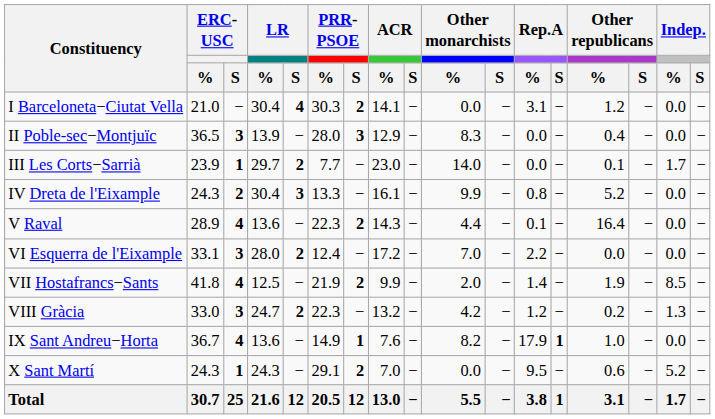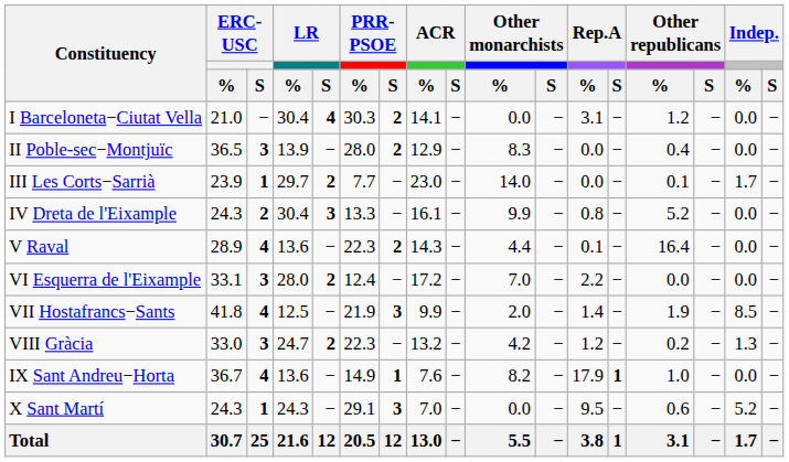II Poble-sec−Montjuïc | PRR-PSOE / S: 3 -> 2
VII Hostafrancs−Sants | PRR-PSOE / S: 2 -> 3
X Sant Martí | PRR-PSOE / S: 2 -> 3
